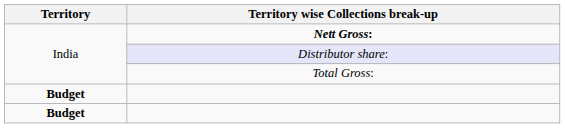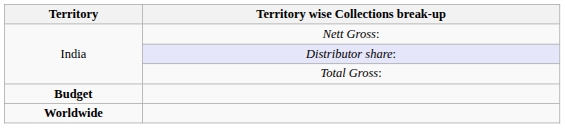row 2 | Territory wise Collections break-up: bold -> normal
row 6 | Territory: Budget -> Worldwide
